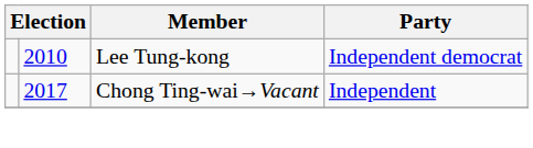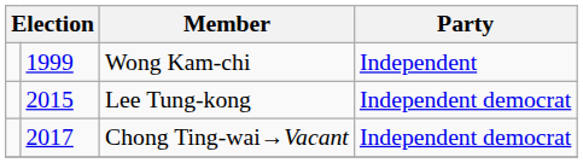+ row: 1999 | Wong Kam-chi | Independent
Lee Tung-kong | column 2: 2010 -> 2015
Chong Ting-wai→Vacant | Party: Independent -> Independent democrat
